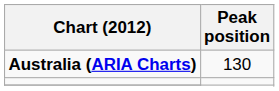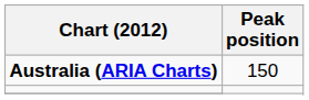row 2 | Peak position: 130 -> 150
